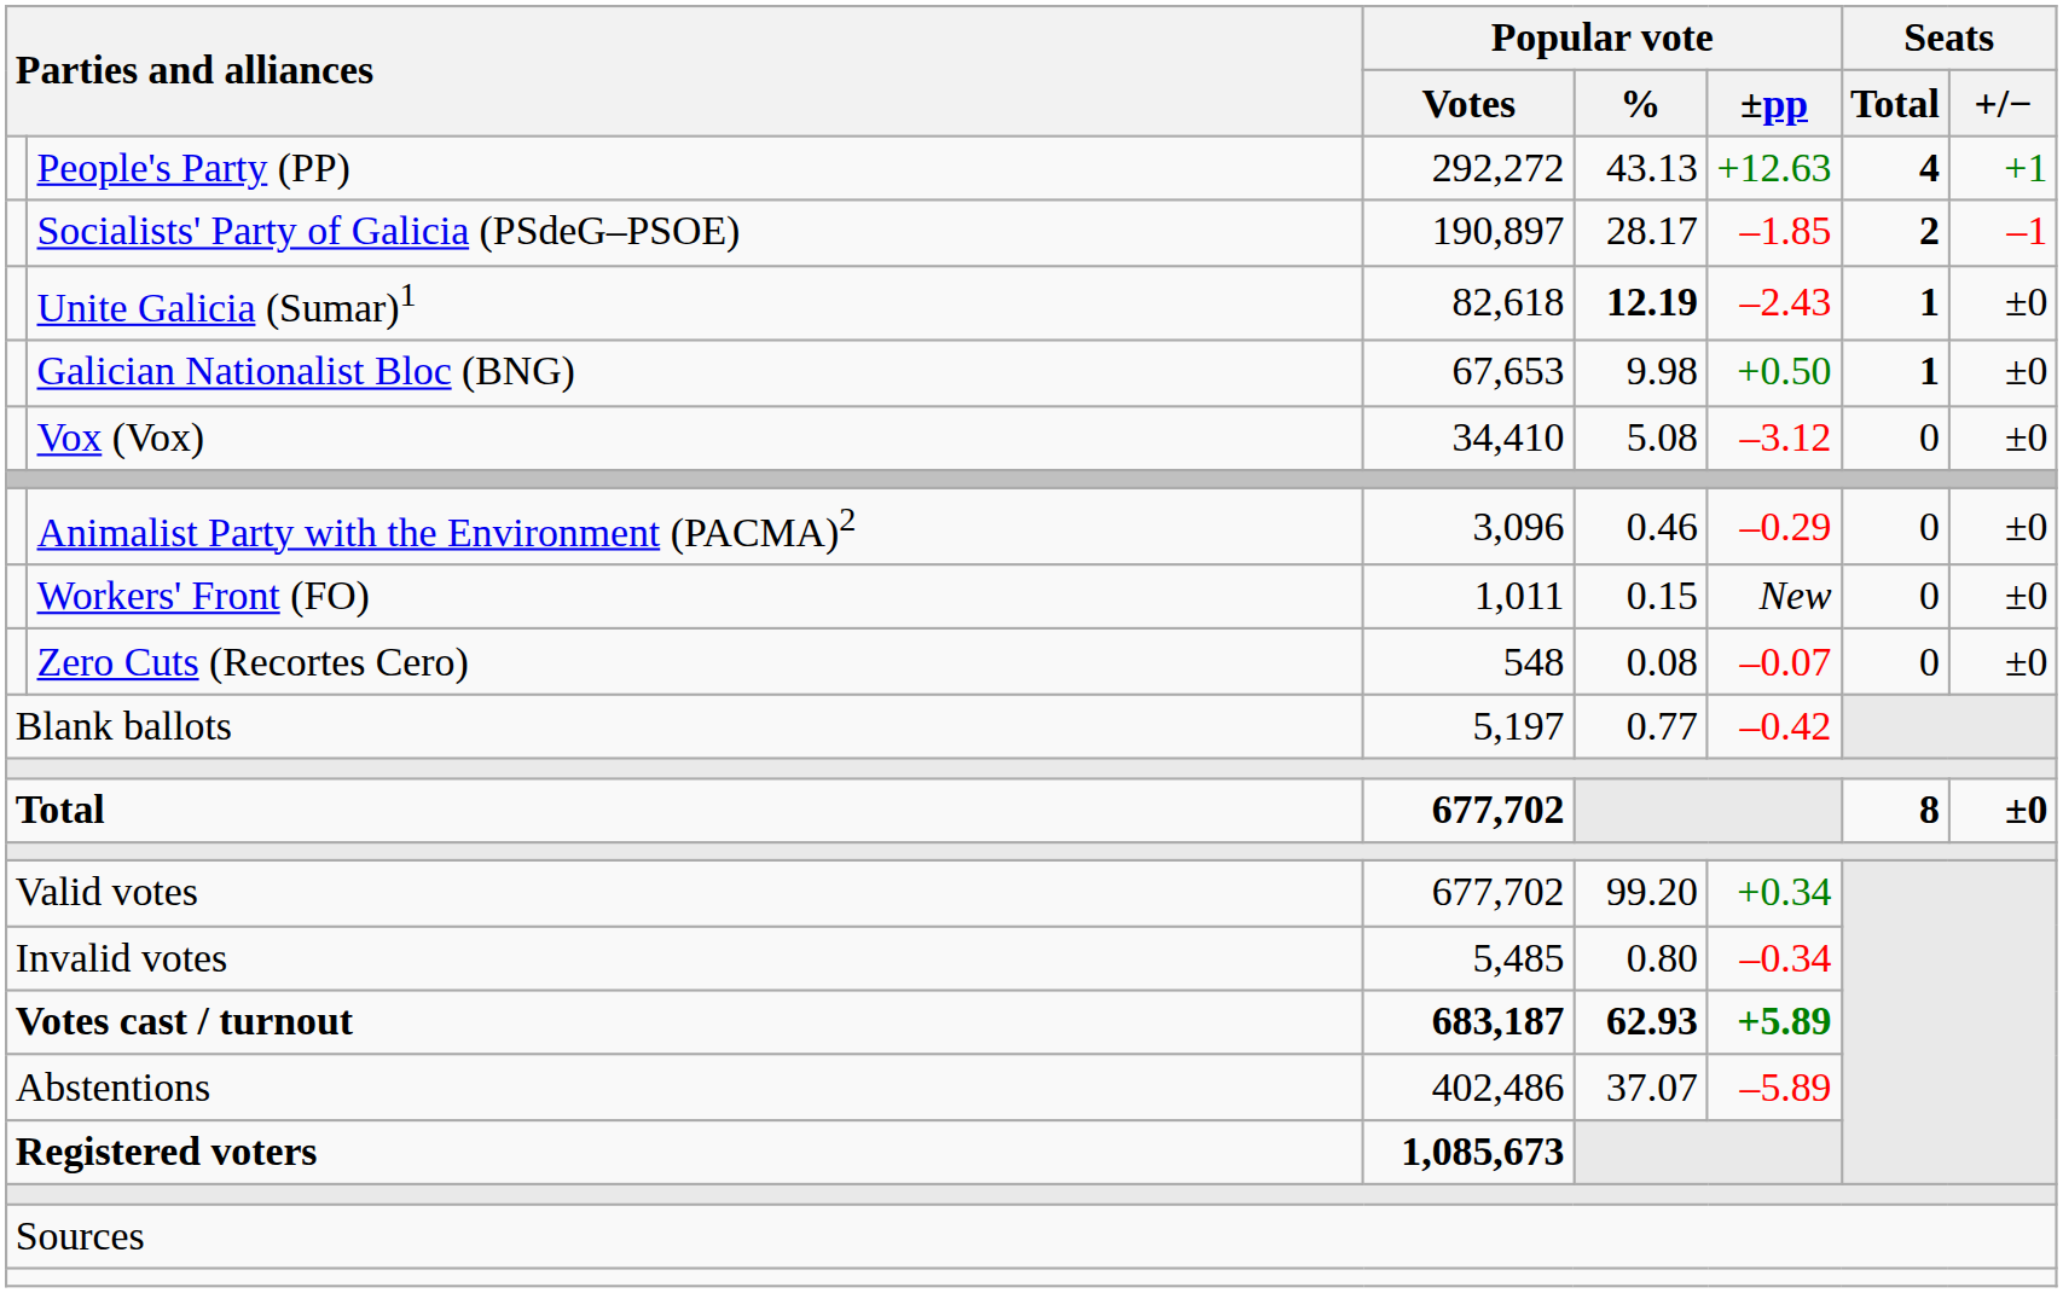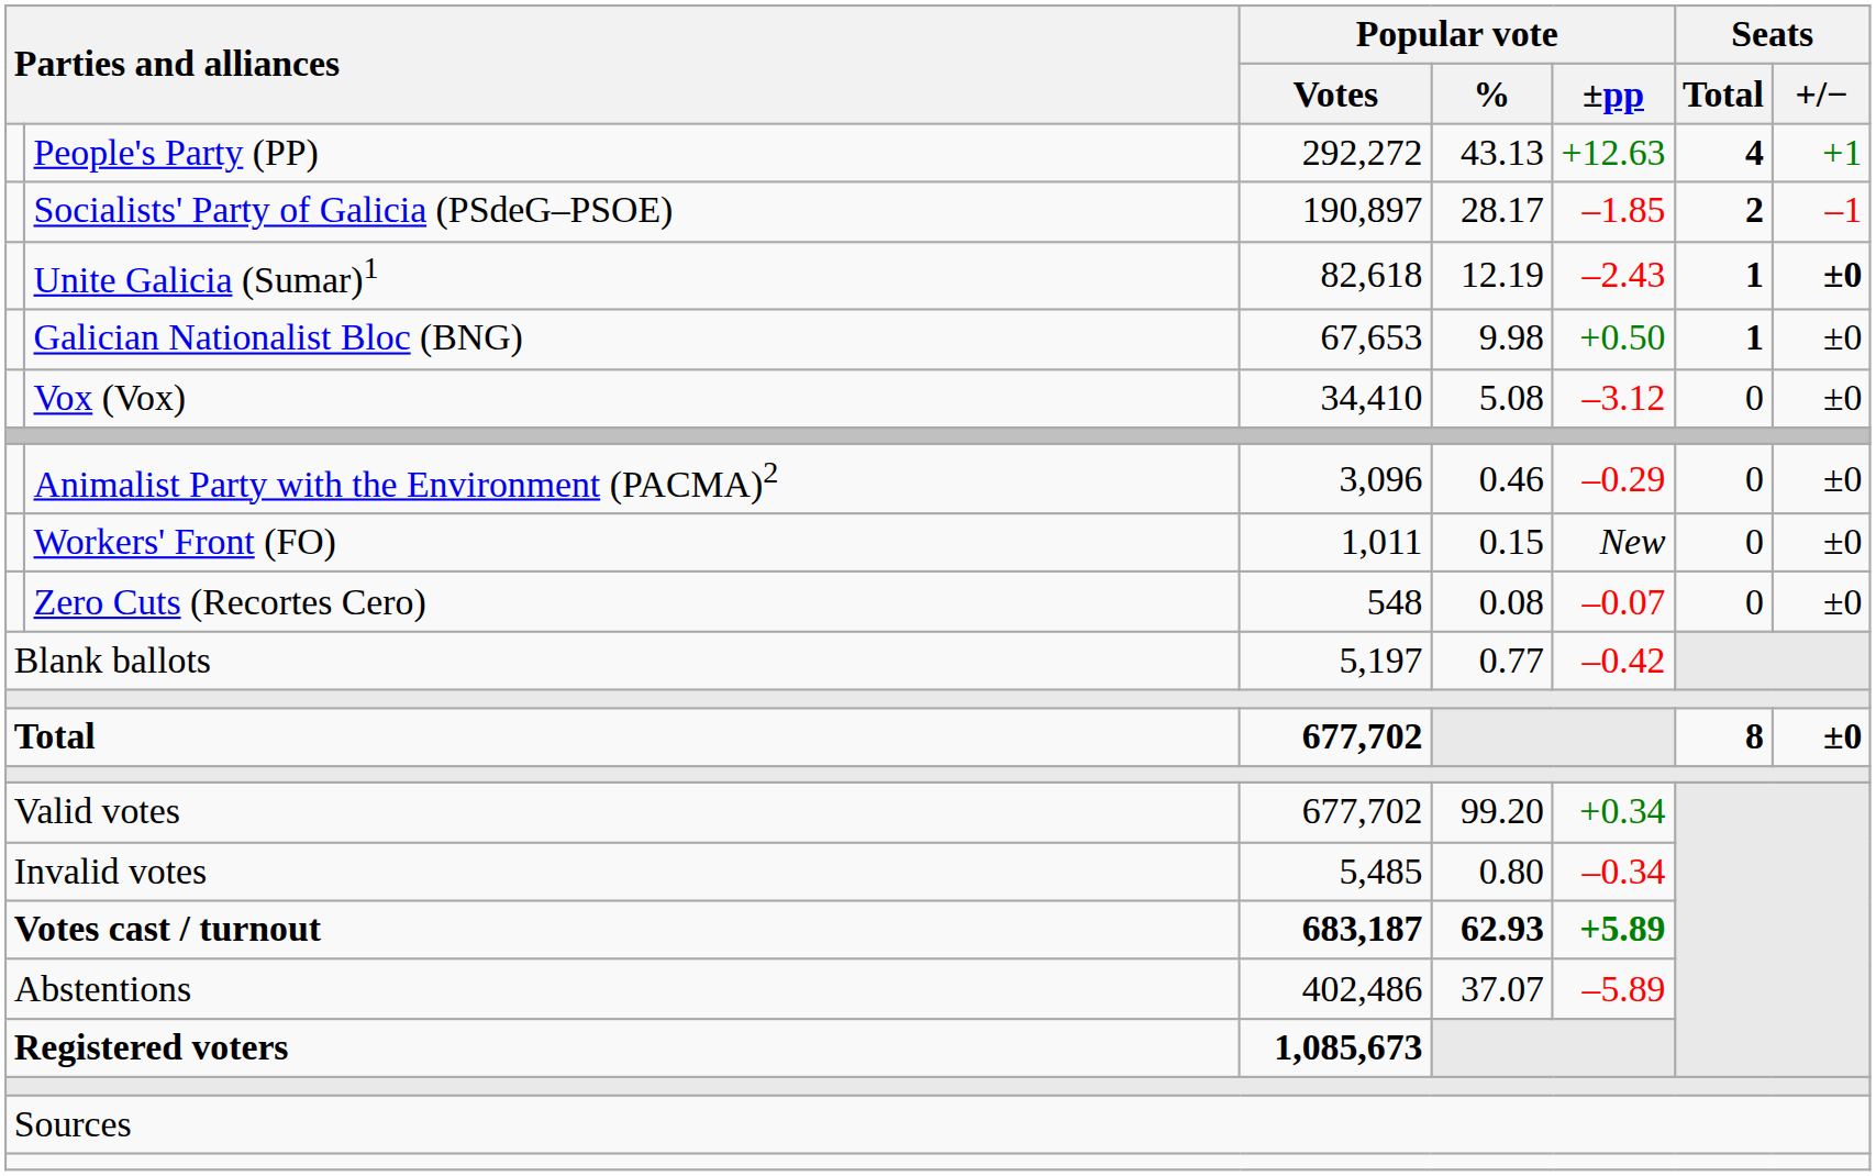Unite Galicia (Sumar)1 | Popular vote / %: bold -> normal
Unite Galicia (Sumar)1 | Seats / +/−: normal -> bold
